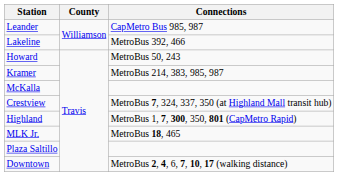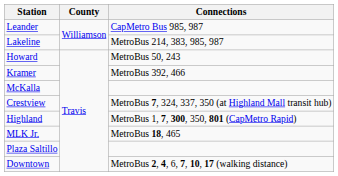Lakeline | Connections: MetroBus 392, 466 -> MetroBus 214, 383, 985, 987
Kramer | Connections: MetroBus 214, 383, 985, 987 -> MetroBus 392, 466
